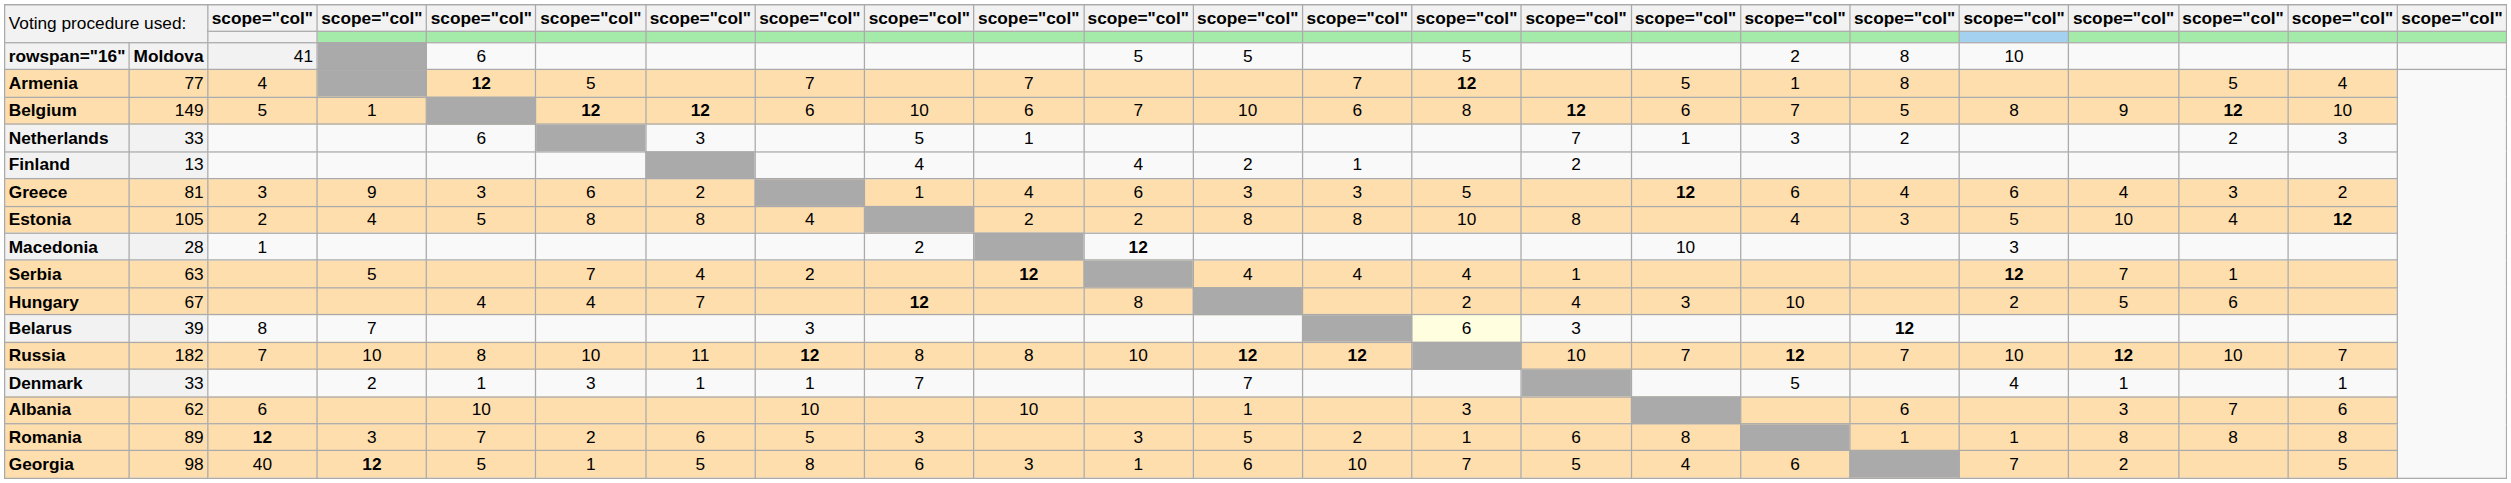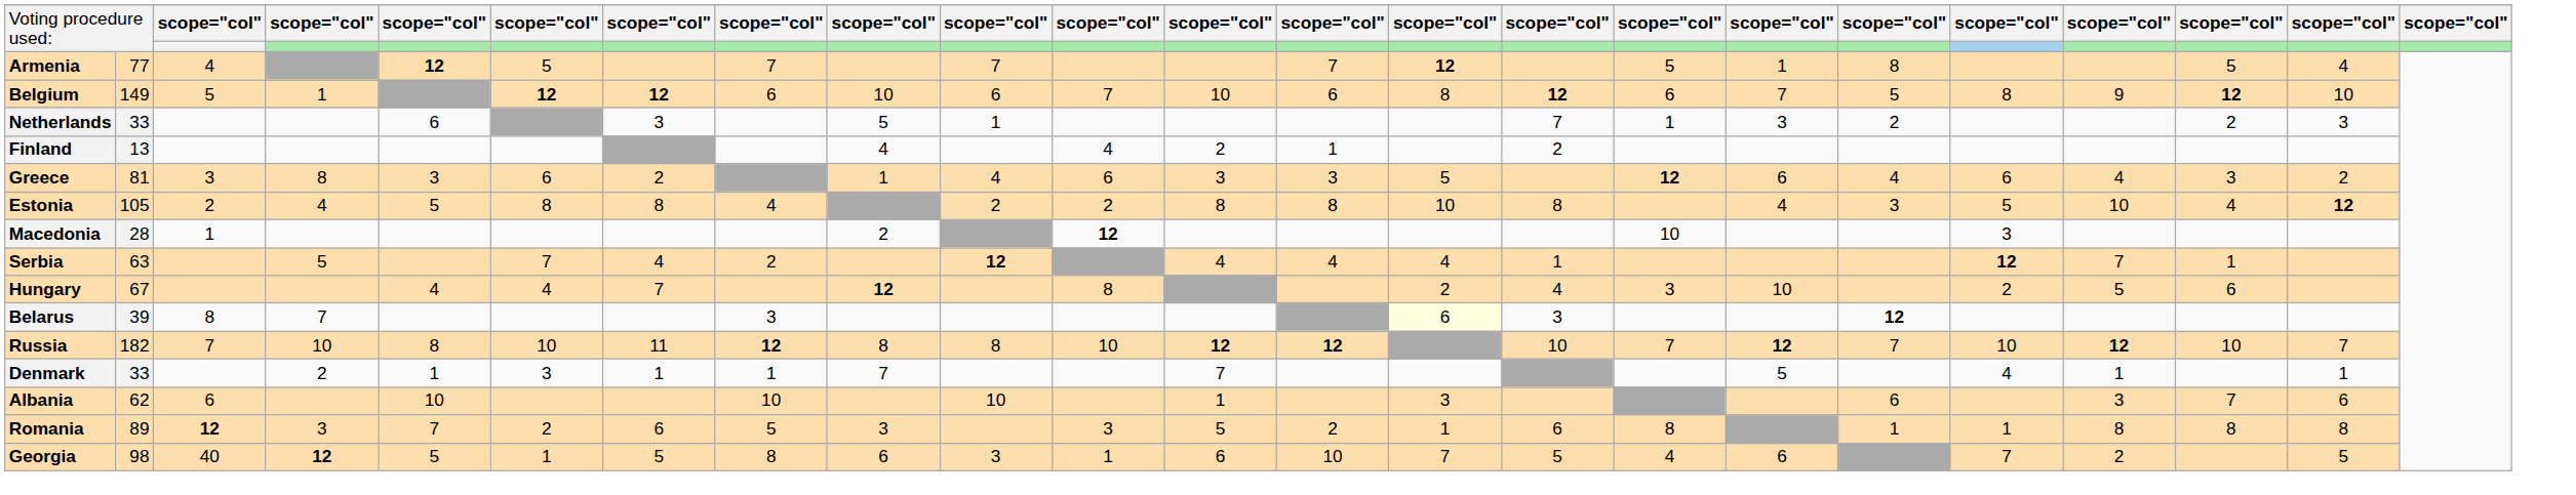- row: rowspan="16" | Moldova | 41 | 6 | 5 | 5 | 5 | 2 | 8 | 10
Greece | column 4: 9 -> 8
